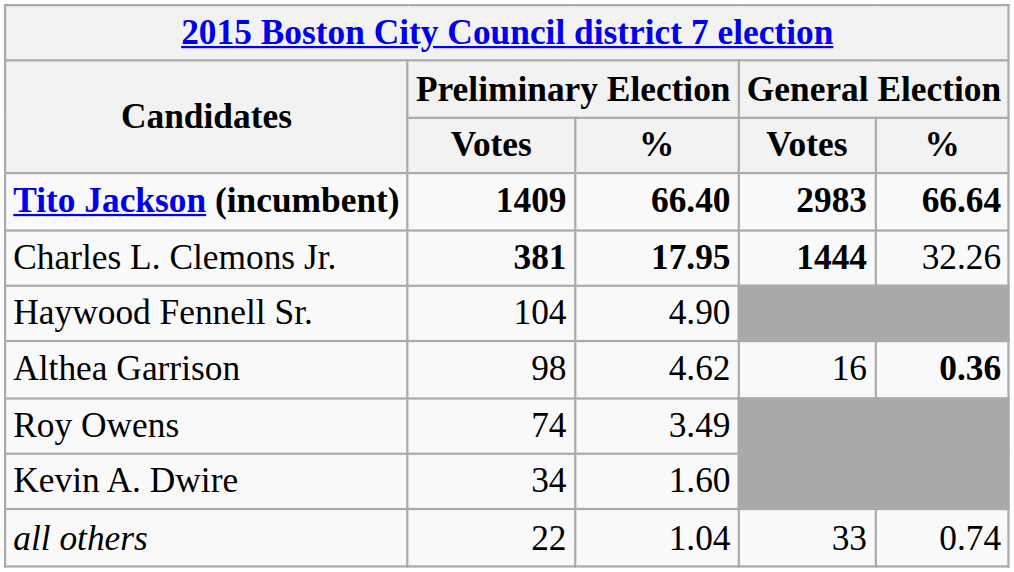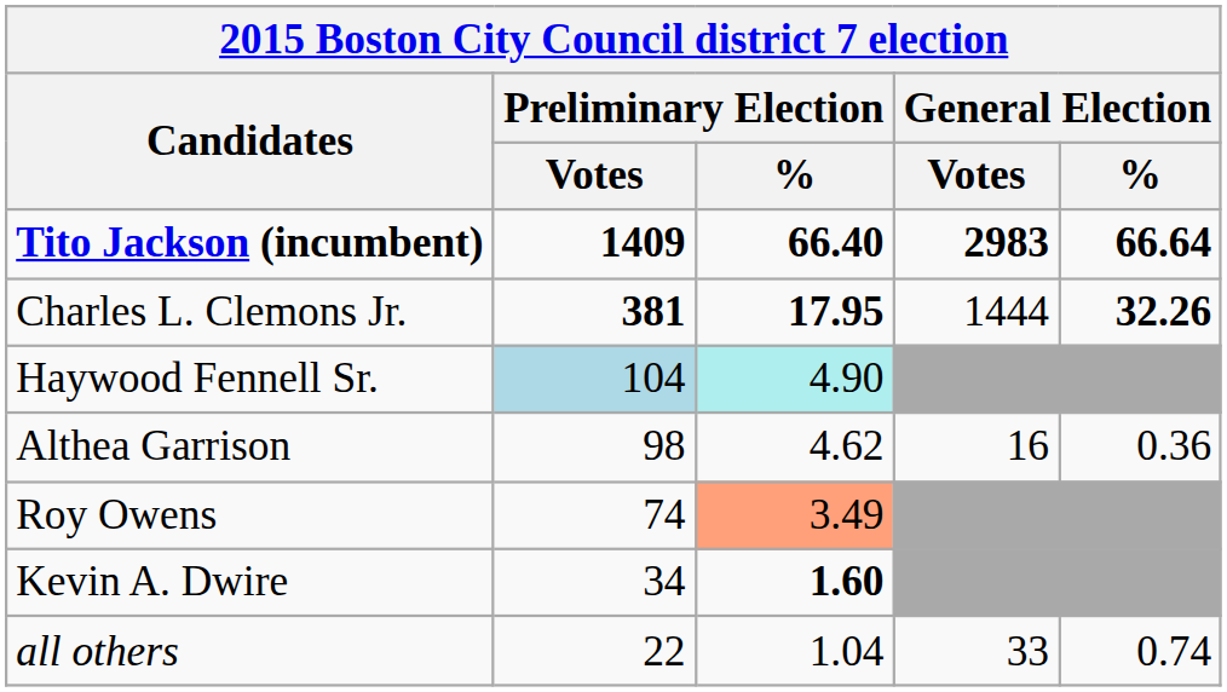Charles L. Clemons Jr. | General Election / Votes: bold -> normal
Charles L. Clemons Jr. | General Election / %: normal -> bold
Haywood Fennell Sr. | Preliminary Election / Votes: no background -> lightblue background
Haywood Fennell Sr. | Preliminary Election / %: no background -> paleturquoise background
Althea Garrison | General Election / %: bold -> normal
Roy Owens | Preliminary Election / %: no background -> lightsalmon background
Kevin A. Dwire | Preliminary Election / %: normal -> bold
